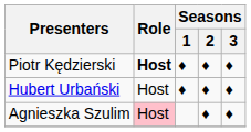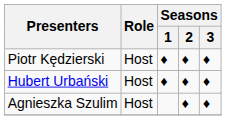Piotr Kędzierski | Role: bold -> normal
Agnieszka Szulim | Role: pink background -> no background
